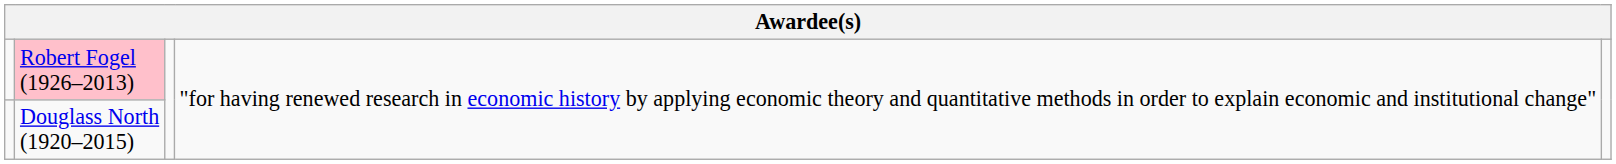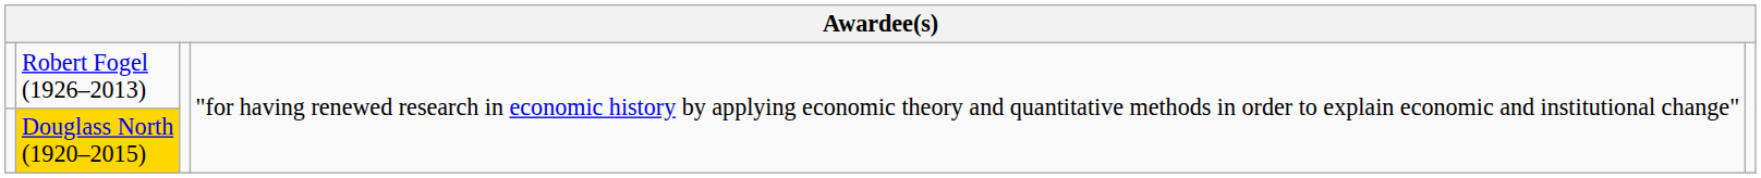Robert Fogel (1926–2013) | column 2: pink background -> no background
Douglass North (1920–2015) | column 2: no background -> gold background
